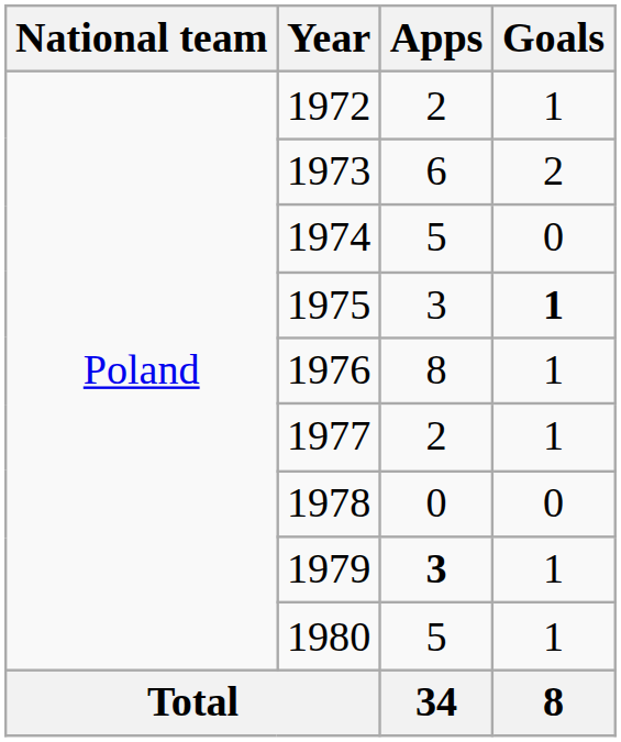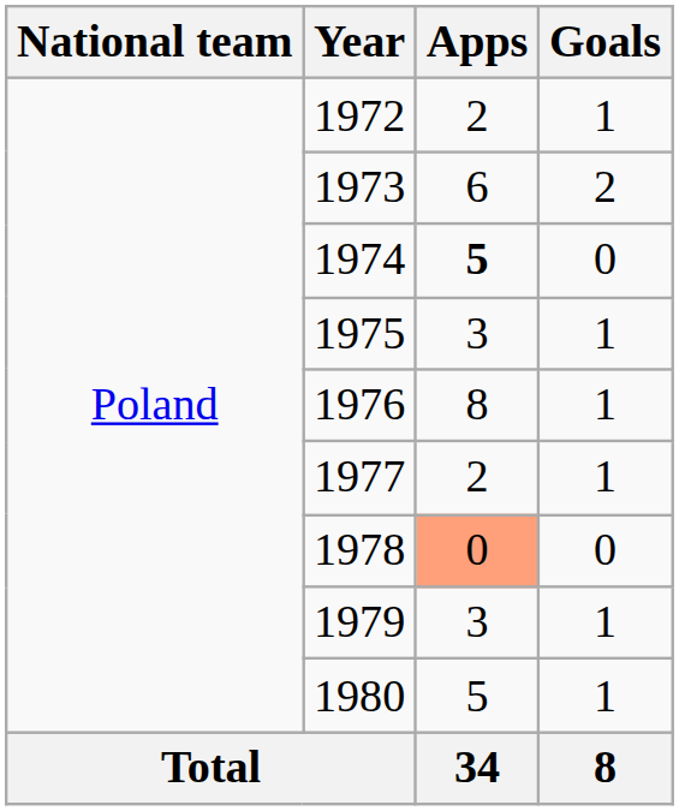1974 | Apps: normal -> bold
1975 | Goals: bold -> normal
1978 | Apps: no background -> lightsalmon background
1979 | Apps: bold -> normal
